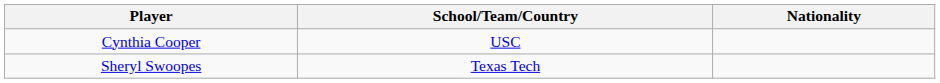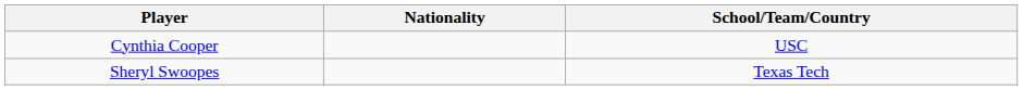columns swapped: Nationality <-> School/Team/Country
